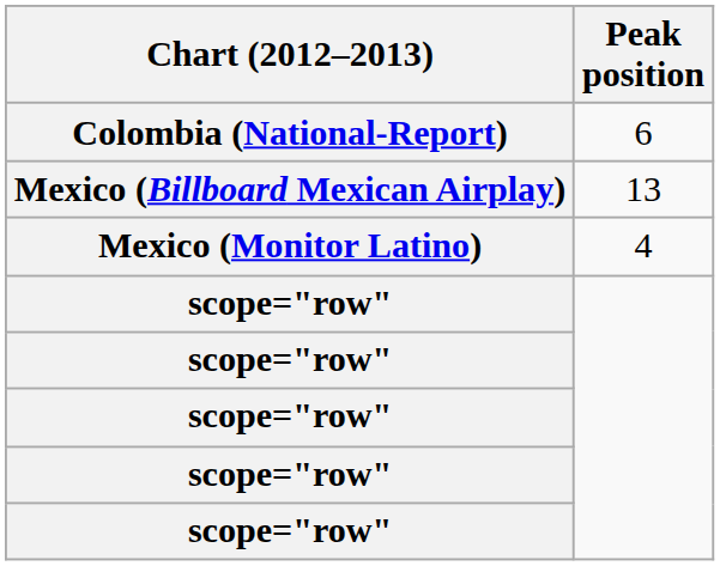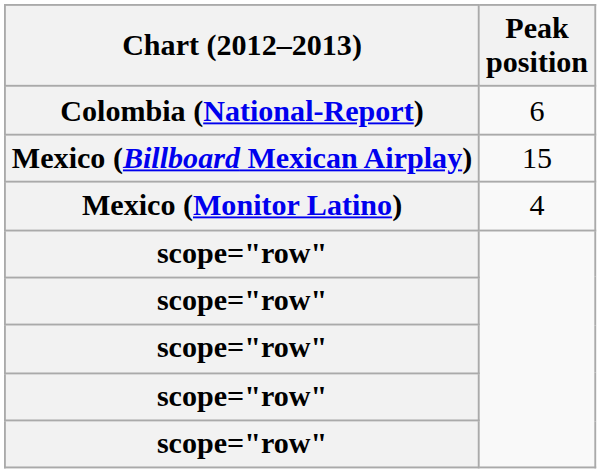Mexico (Billboard Mexican Airplay) | Peak position: 13 -> 15
